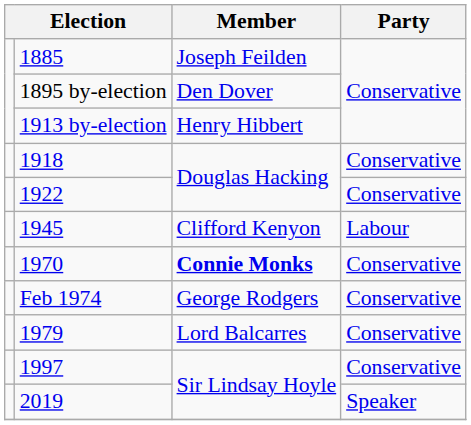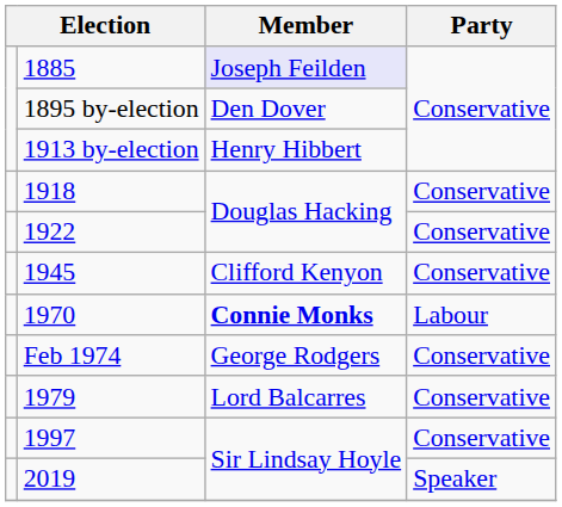1885 | Member: no background -> lavender background
1945 | Party: Labour -> Conservative
1970 | Party: Conservative -> Labour
